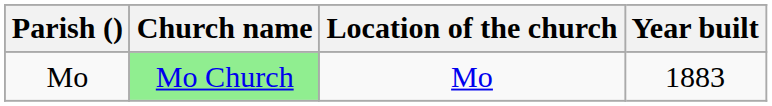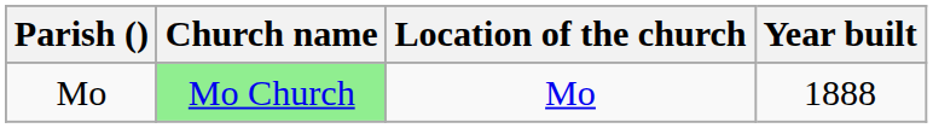row 2 | Year built: 1883 -> 1888
